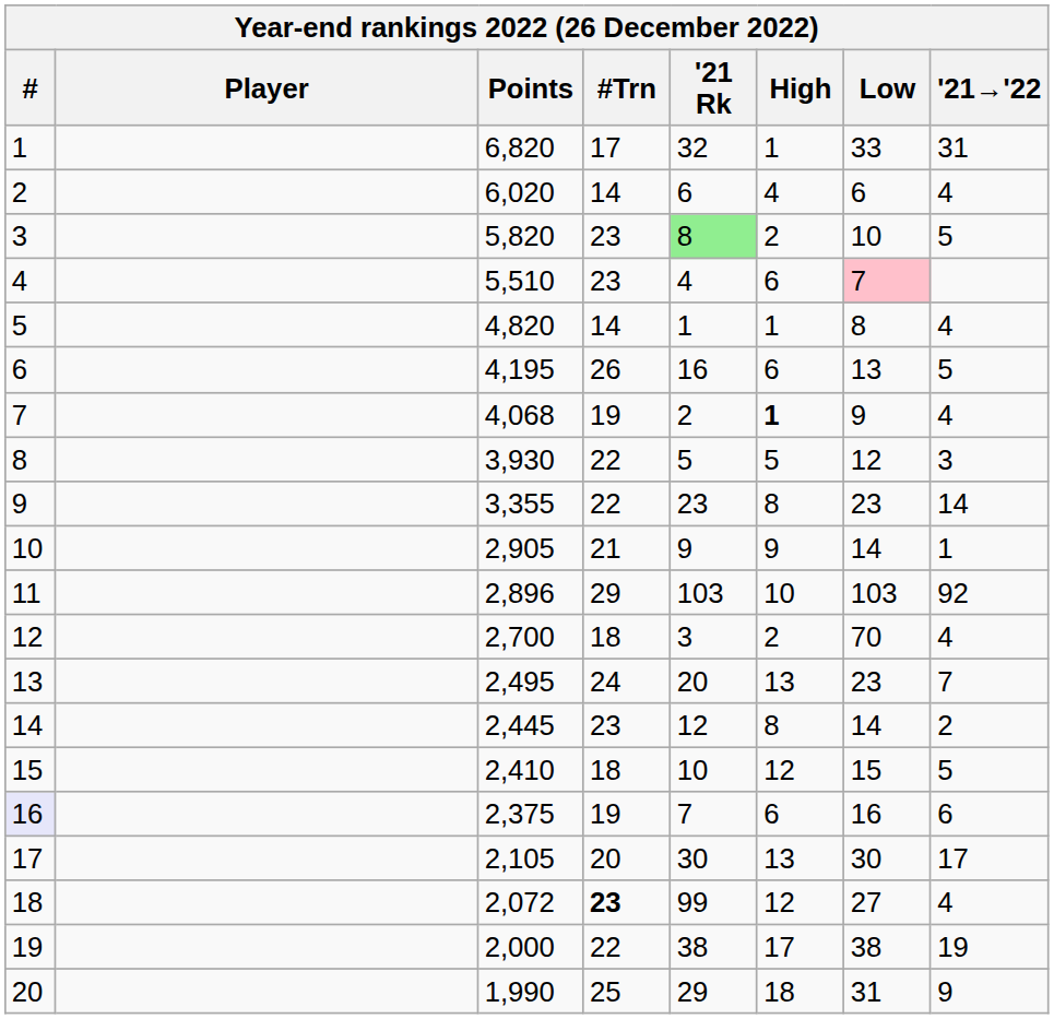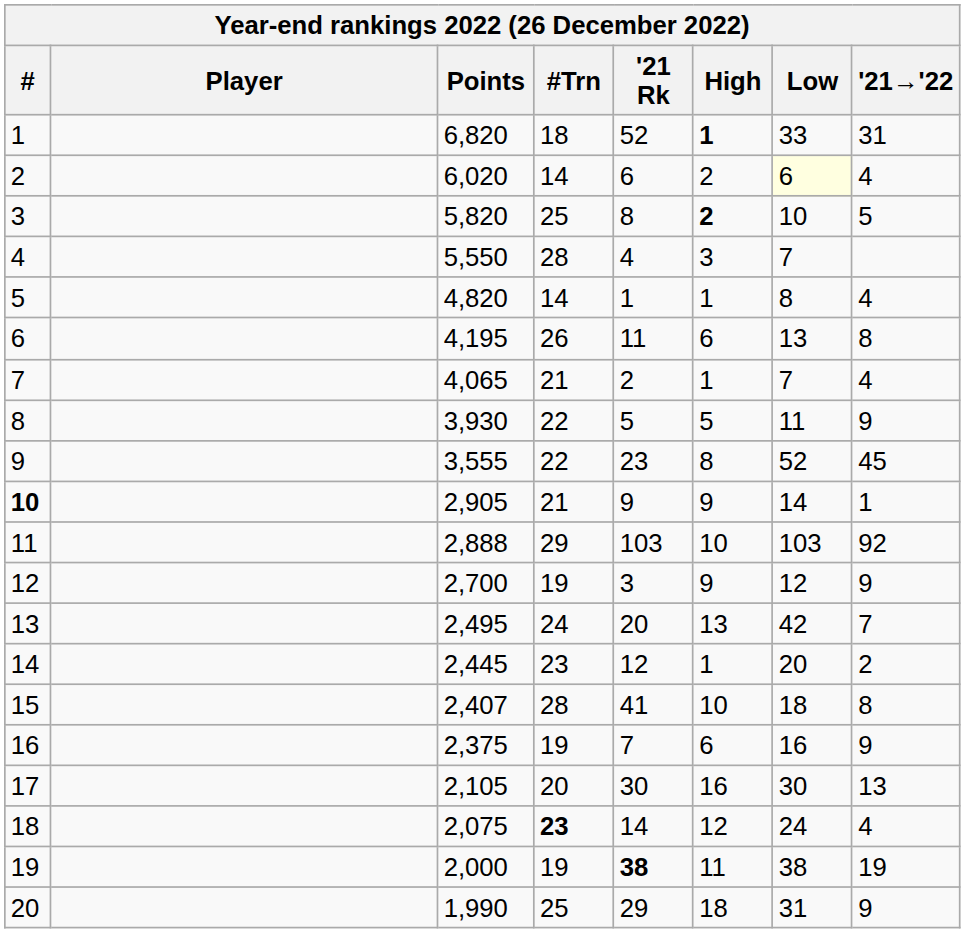row 3 | #Trn: 17 -> 18
row 3 | '21 Rk: 32 -> 52
row 3 | High: normal -> bold
row 4 | High: 4 -> 2
row 4 | Low: no background -> lightyellow background
row 5 | #Trn: 23 -> 25
row 5 | '21 Rk: lightgreen background -> no background
row 5 | High: normal -> bold
row 6 | Points: 5,510 -> 5,550
row 6 | #Trn: 23 -> 28
row 6 | High: 6 -> 3
row 6 | Low: pink background -> no background
row 8 | '21 Rk: 16 -> 11
row 8 | '21→'22: 5 -> 8
row 9 | Points: 4,068 -> 4,065
row 9 | #Trn: 19 -> 21
row 9 | High: bold -> normal
row 9 | Low: 9 -> 7
row 10 | Low: 12 -> 11
row 10 | '21→'22: 3 -> 9
row 11 | Points: 3,355 -> 3,555
row 11 | Low: 23 -> 52
row 11 | '21→'22: 14 -> 45
row 12 | #: normal -> bold
row 13 | Points: 2,896 -> 2,888
row 14 | #Trn: 18 -> 19
row 14 | High: 2 -> 9
row 14 | Low: 70 -> 12
row 14 | '21→'22: 4 -> 9
row 15 | Low: 23 -> 42
row 16 | High: 8 -> 1
row 16 | Low: 14 -> 20
row 17 | Points: 2,410 -> 2,407
row 17 | #Trn: 18 -> 28
row 17 | '21 Rk: 10 -> 41
row 17 | High: 12 -> 10
row 17 | Low: 15 -> 18
row 17 | '21→'22: 5 -> 8
row 18 | #: lavender background -> no background
row 18 | '21→'22: 6 -> 9
row 19 | High: 13 -> 16
row 19 | '21→'22: 17 -> 13
row 20 | Points: 2,072 -> 2,075
row 20 | '21 Rk: 99 -> 14
row 20 | Low: 27 -> 24
row 21 | #Trn: 22 -> 19
row 21 | '21 Rk: normal -> bold
row 21 | High: 17 -> 11
